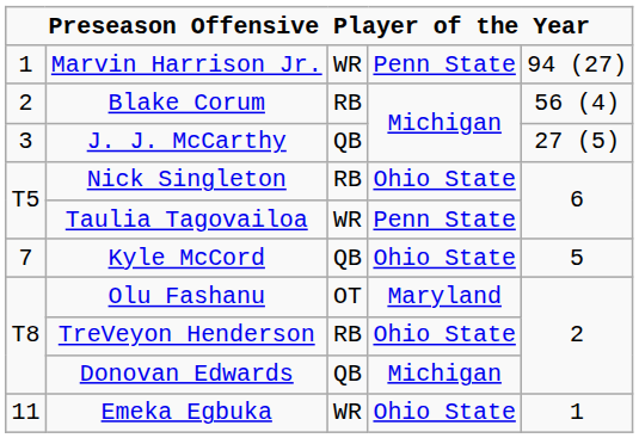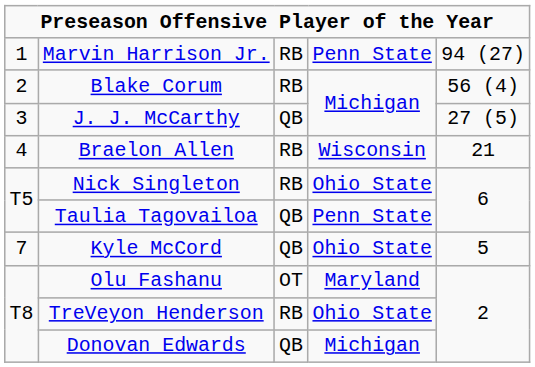Marvin Harrison Jr. | column 3: WR -> RB
+ row: 4 | Braelon Allen | RB | Wisconsin | 21
Taulia Tagovailoa | column 3: WR -> QB
- row: 11 | Emeka Egbuka | WR | Ohio State | 1
